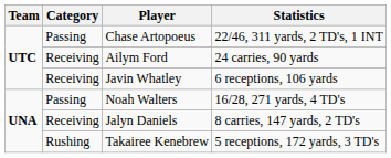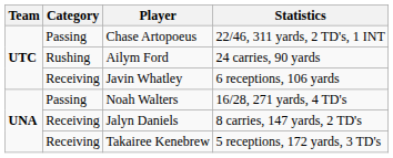Ailym Ford | Category: Receiving -> Rushing
Takairee Kenebrew | Category: Rushing -> Receiving
